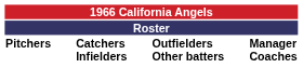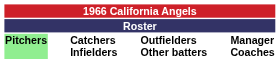Pitchers | column 1: no background -> lightgreen background
